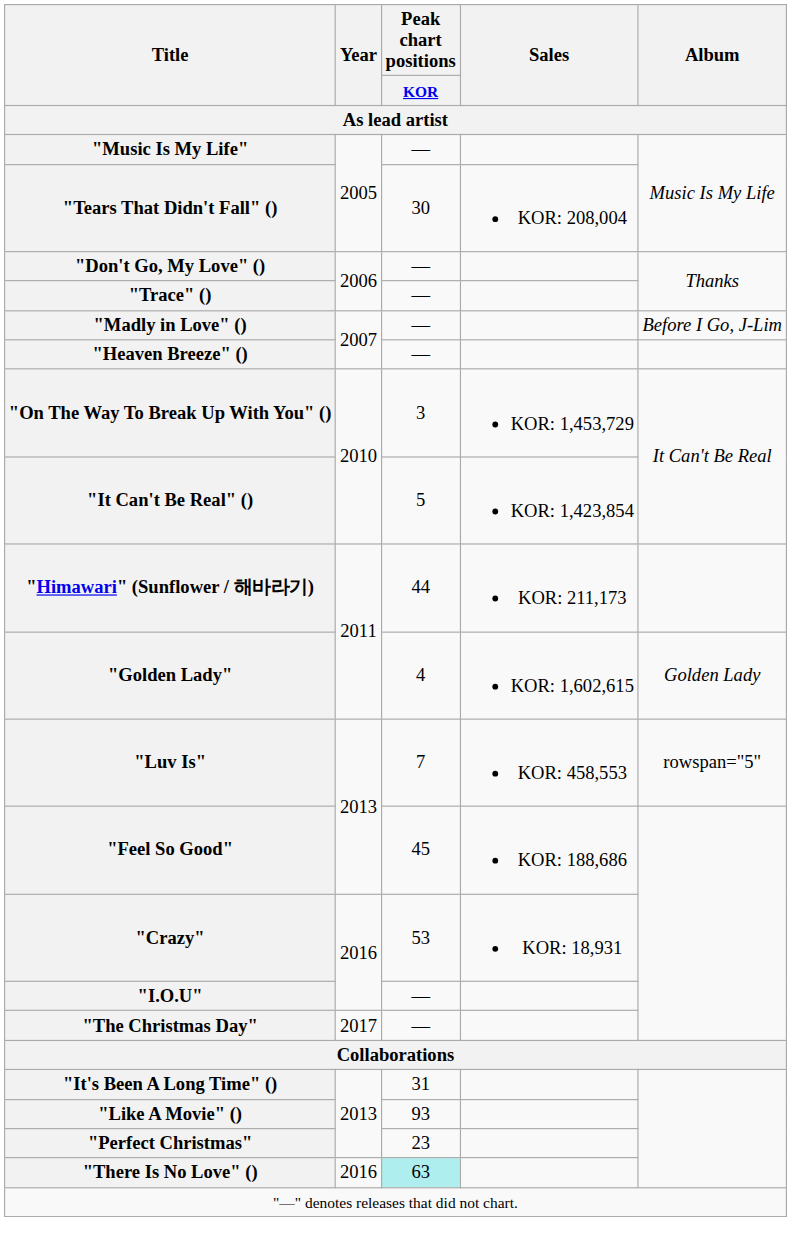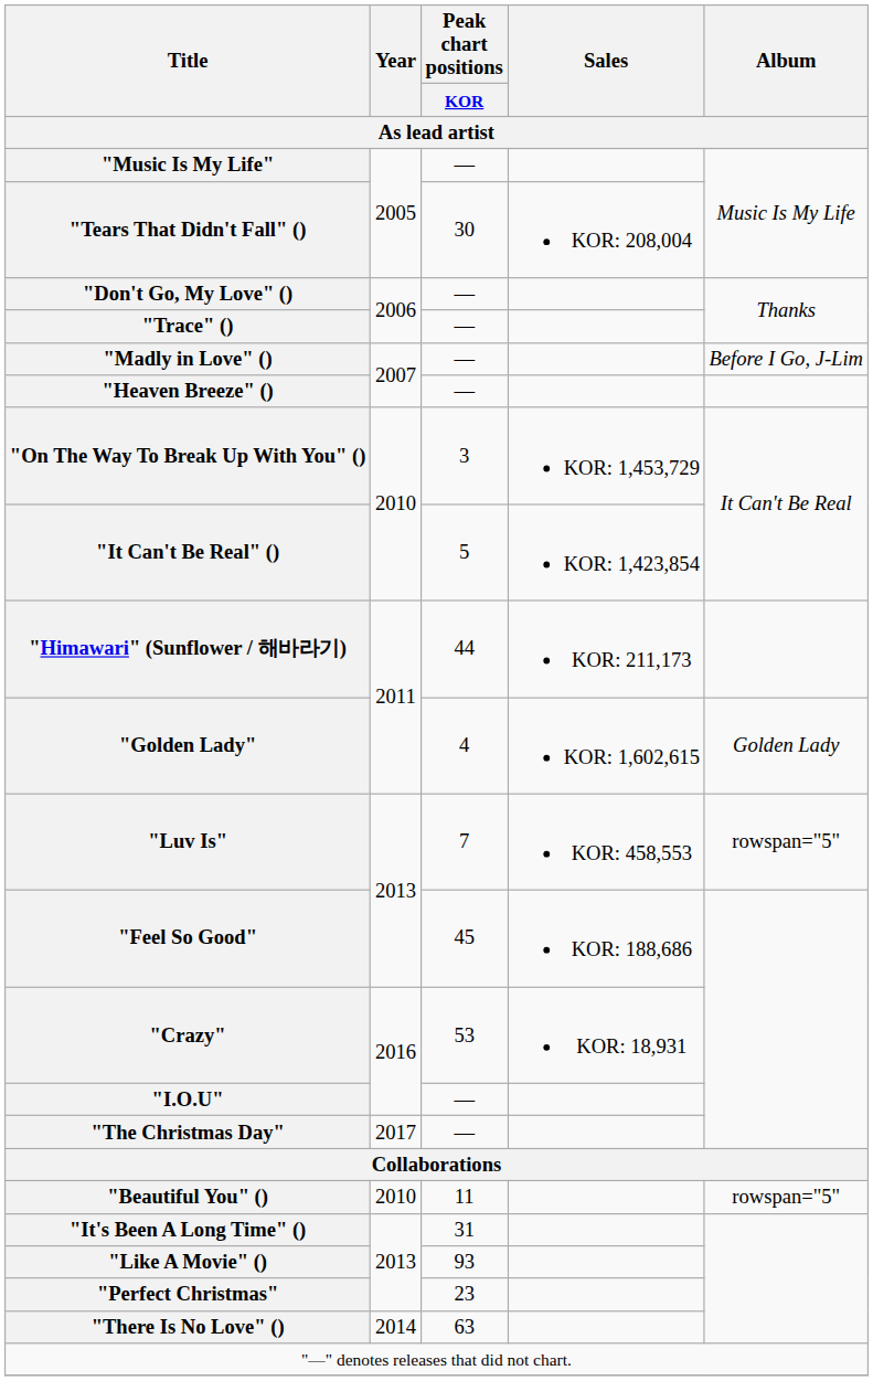+ row: "Beautiful You" () | 2010 | 11 | rowspan="5"
"There Is No Love" () | Year: 2016 -> 2014
"There Is No Love" () | Peak chart positions / KOR: paleturquoise background -> no background
